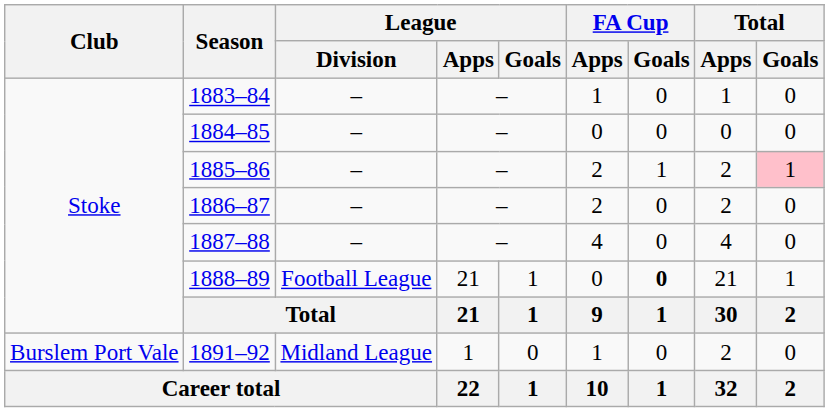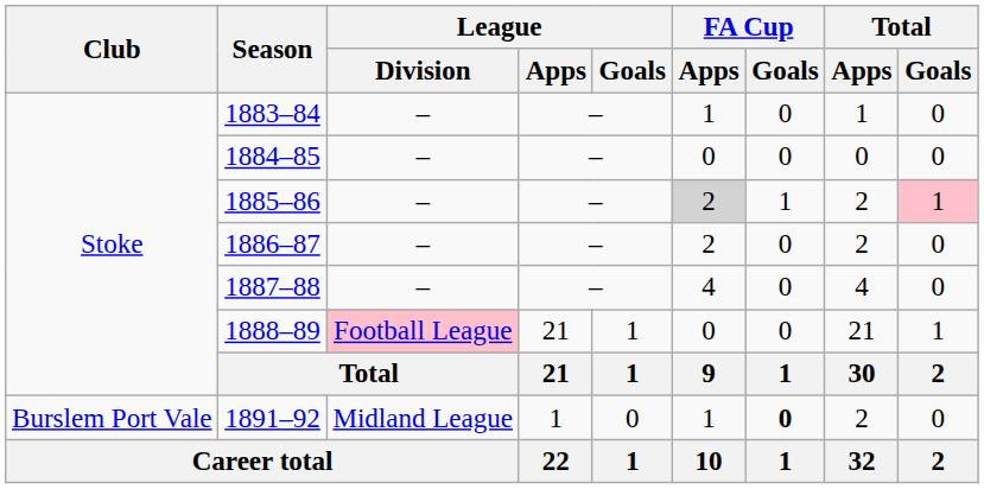1885–86 | FA Cup / Apps: no background -> lightgrey background
1888–89 | League / Division: no background -> pink background
1888–89 | FA Cup / Goals: bold -> normal
1891–92 | FA Cup / Goals: normal -> bold
